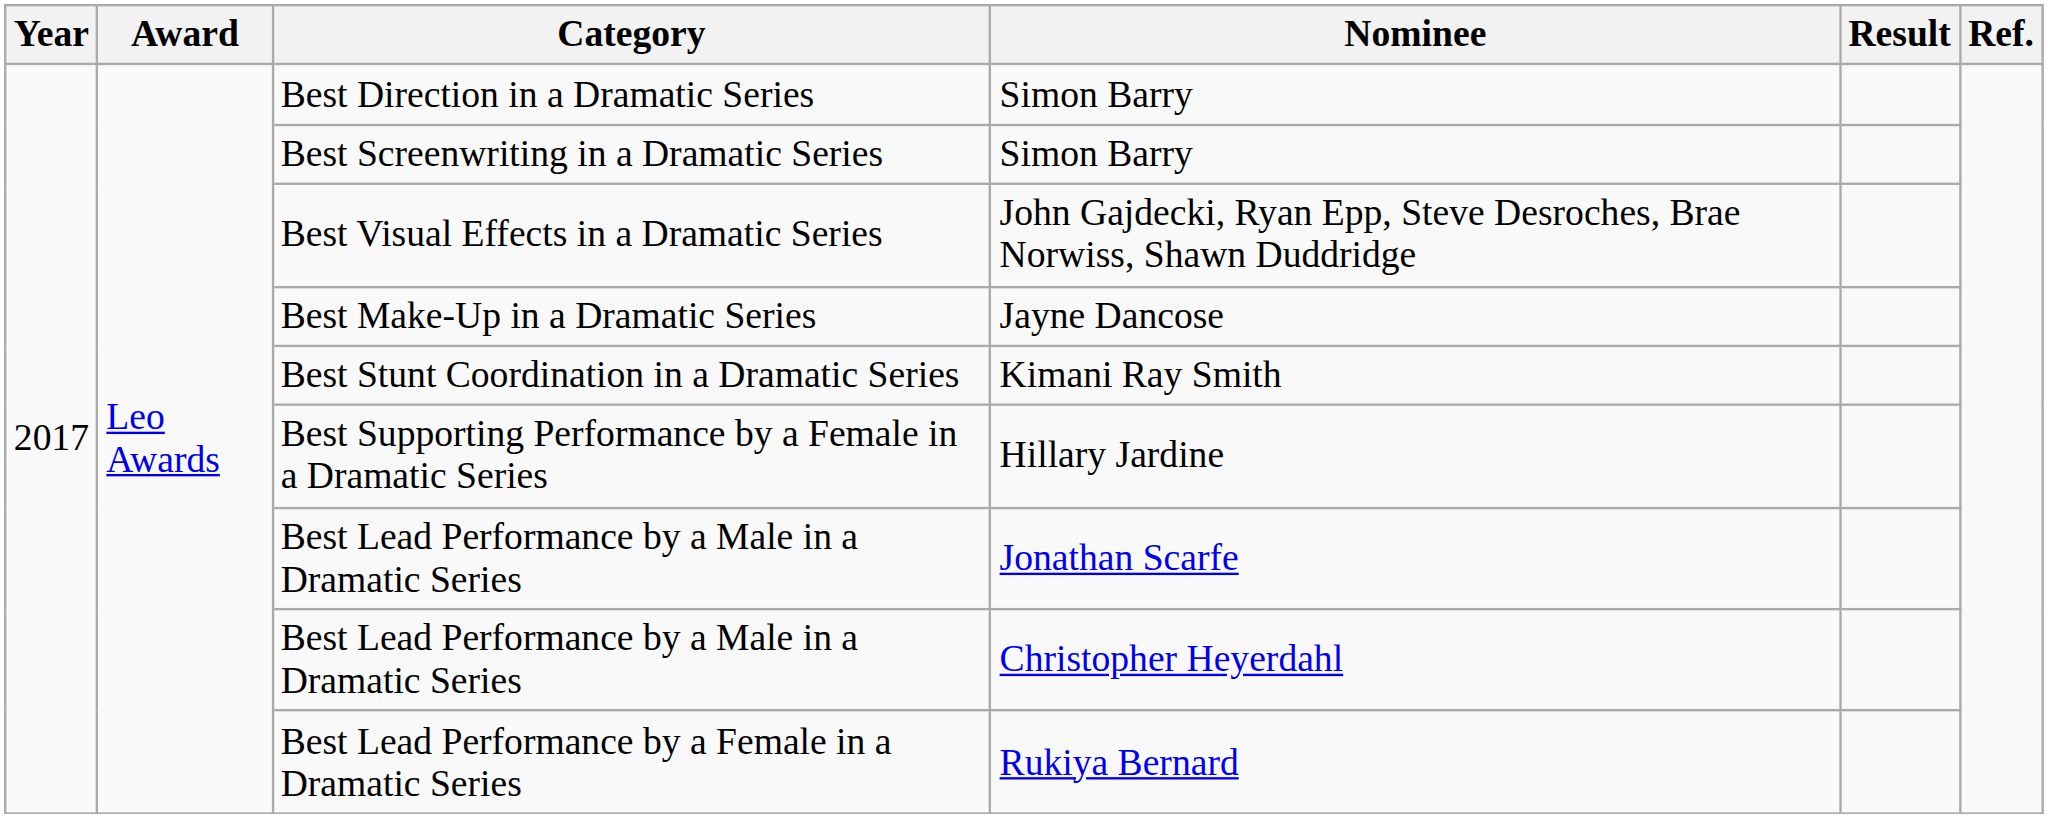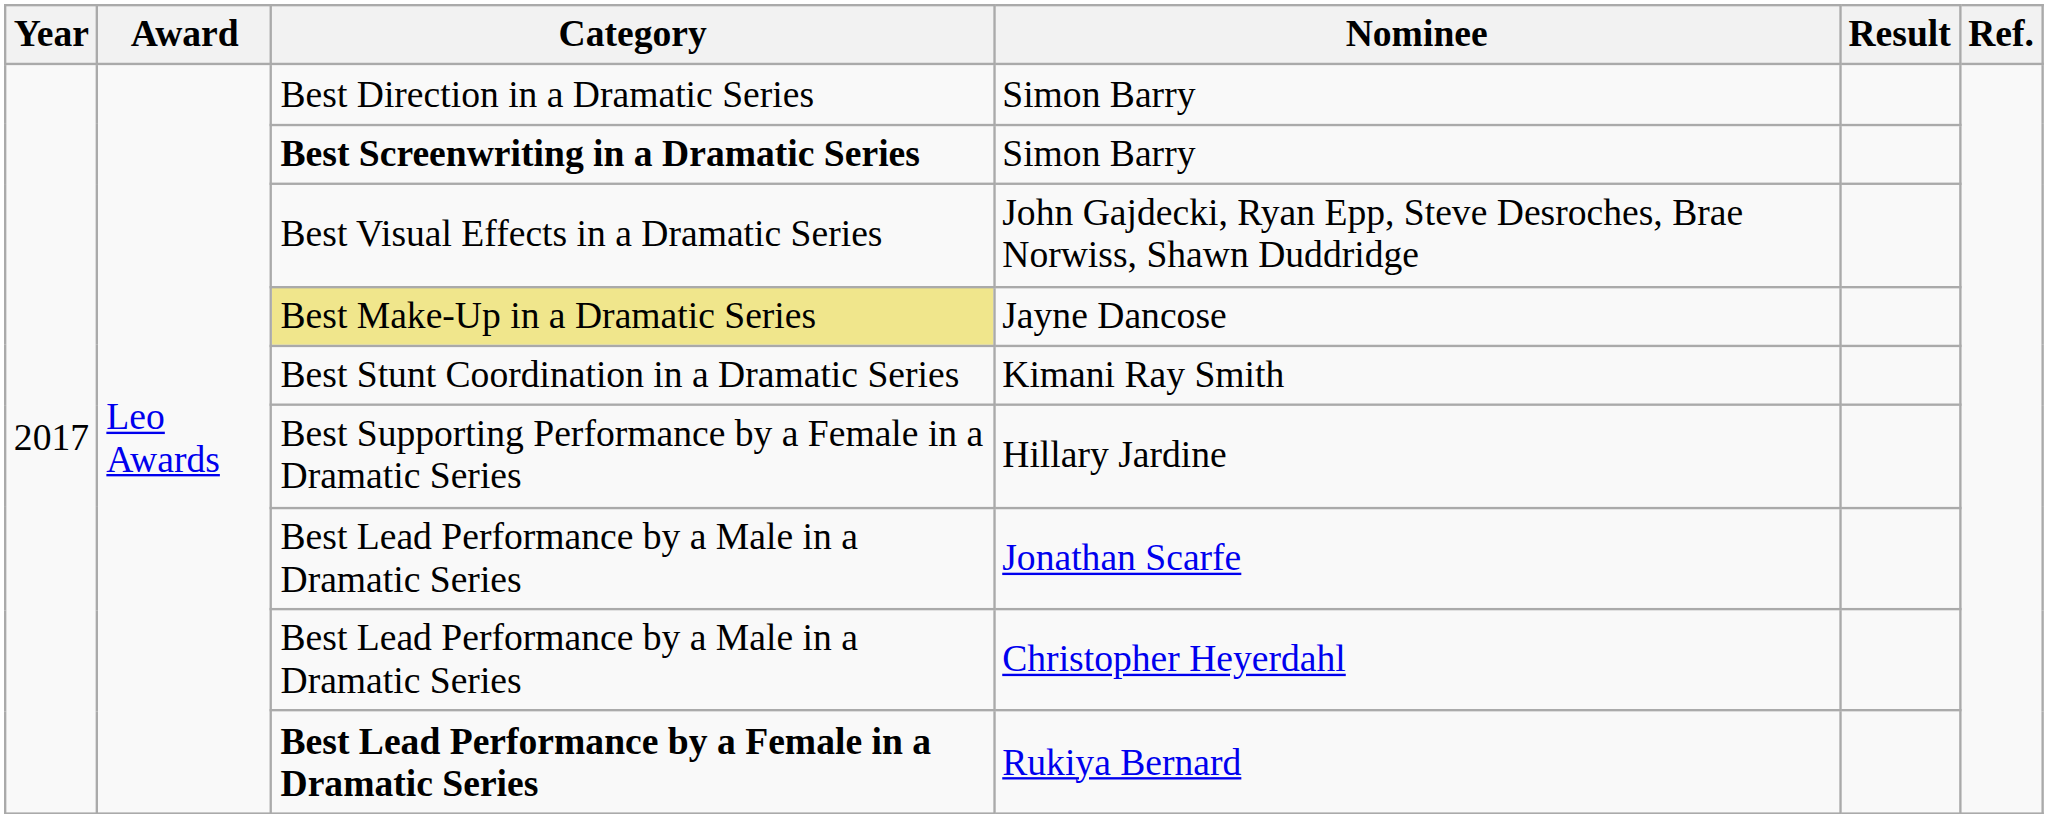Best Screenwriting in a Dramatic Series | Category: normal -> bold
Best Make-Up in a Dramatic Series | Category: no background -> khaki background
Best Lead Performance by a Female in a Dramatic Series | Category: normal -> bold
